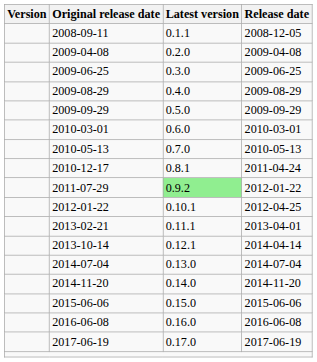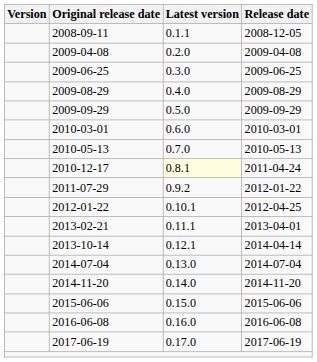2010-12-17 | Latest version: no background -> lightyellow background
2011-07-29 | Latest version: lightgreen background -> no background
